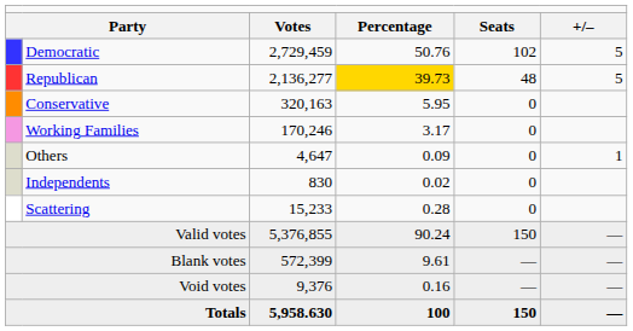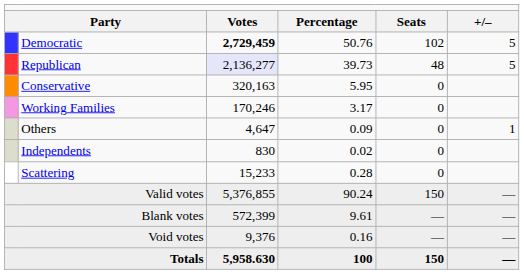Democratic | column 3: normal -> bold
Republican | column 3: no background -> lavender background
Republican | column 4: gold background -> no background
